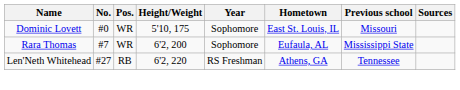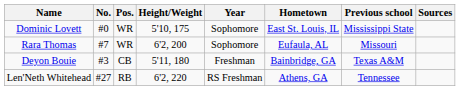Dominic Lovett | Previous school: Missouri -> Mississippi State
Rara Thomas | Previous school: Mississippi State -> Missouri
+ row: Deyon Bouie | #3 | CB | 5'11, 180 | Freshman | Bainbridge, GA | Texas A&M
